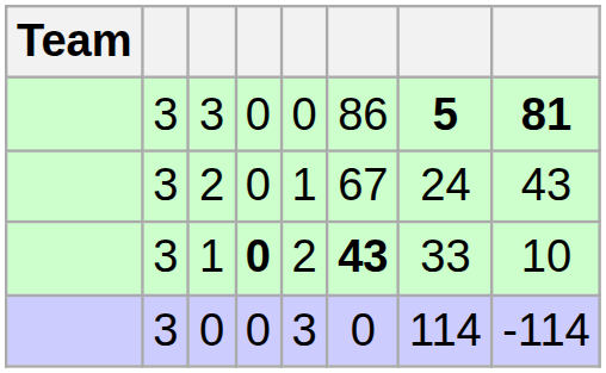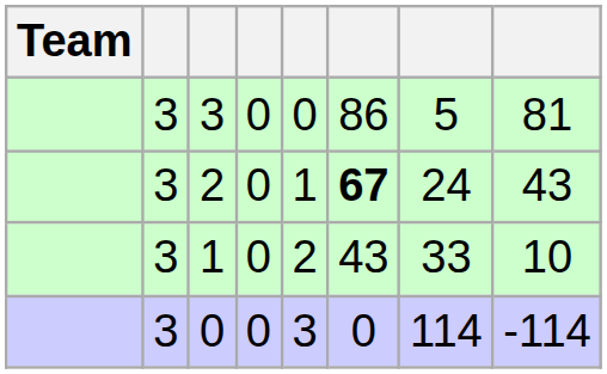row 2 | column 7: bold -> normal
row 2 | column 8: bold -> normal
row 3 | column 6: normal -> bold
row 4 | column 4: bold -> normal
row 4 | column 6: bold -> normal
